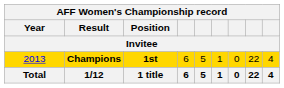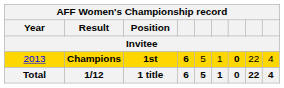Champions | column 4: normal -> bold
Champions | column 7: normal -> bold
